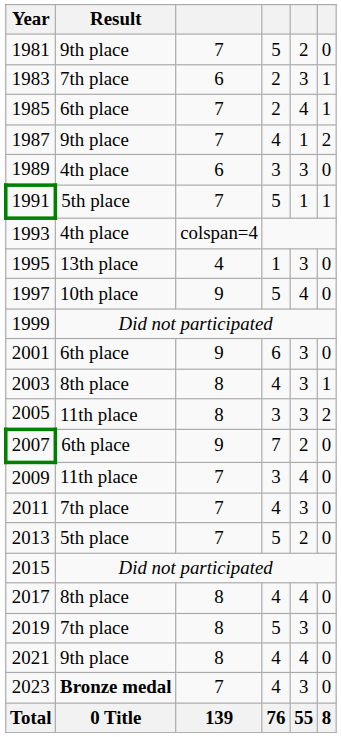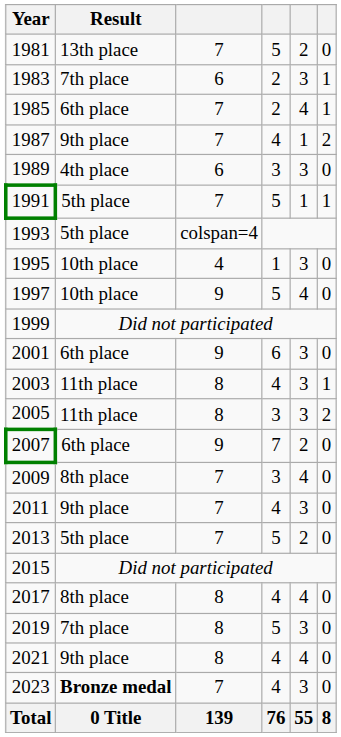1981 | Result: 9th place -> 13th place
1993 | Result: 4th place -> 5th place
1995 | Result: 13th place -> 10th place
2003 | Result: 8th place -> 11th place
2009 | Result: 11th place -> 8th place
2011 | Result: 7th place -> 9th place
